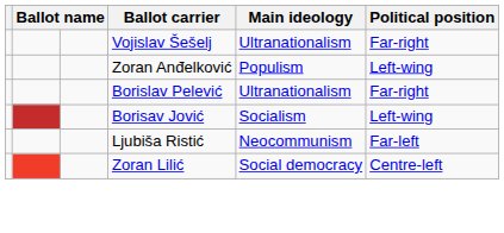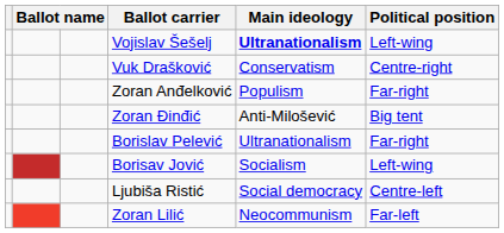Vojislav Šešelj | Main ideology: normal -> bold
Vojislav Šešelj | Political position: Far-right -> Left-wing
+ row: Vuk Drašković | Conservatism | Centre-right
Zoran Anđelković | Political position: Left-wing -> Far-right
+ row: Zoran Đinđić | Anti-Milošević | Big tent
Ljubiša Ristić | Main ideology: Neocommunism -> Social democracy
Ljubiša Ristić | Political position: Far-left -> Centre-left
Zoran Lilić | Main ideology: Social democracy -> Neocommunism
Zoran Lilić | Political position: Centre-left -> Far-left
